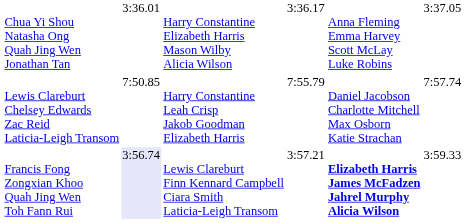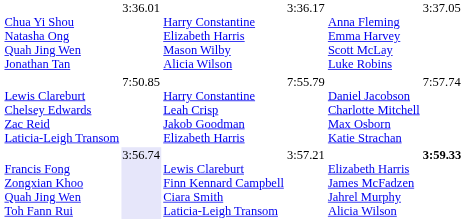Francis Fong Zongxian Khoo Quah Jing Wen Toh Fann Rui | column 5: bold -> normal
Francis Fong Zongxian Khoo Quah Jing Wen Toh Fann Rui | column 6: normal -> bold
